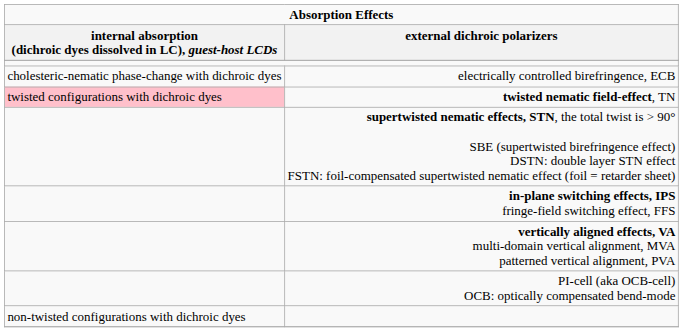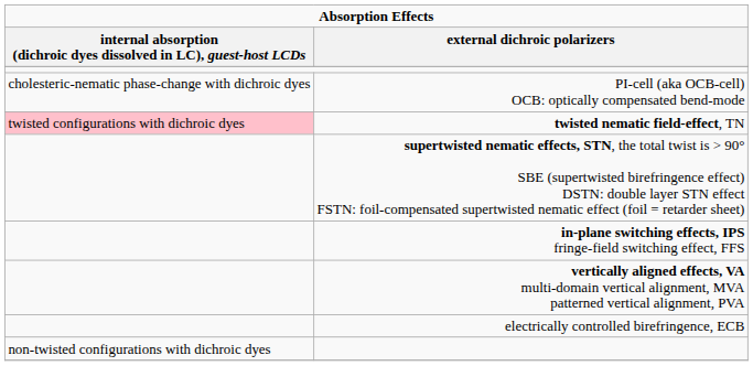row 4 | external dichroic polarizers: electrically controlled birefringence, ECB -> PI-cell (aka OCB-cell) OCB: optically compensated bend-mode
row 9 | external dichroic polarizers: PI-cell (aka OCB-cell) OCB: optically compensated bend-mode -> electrically controlled birefringence, ECB
